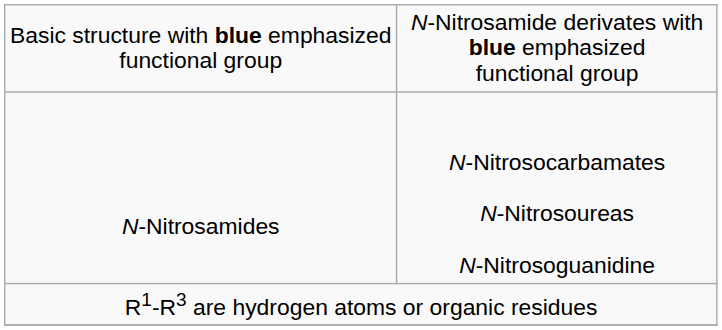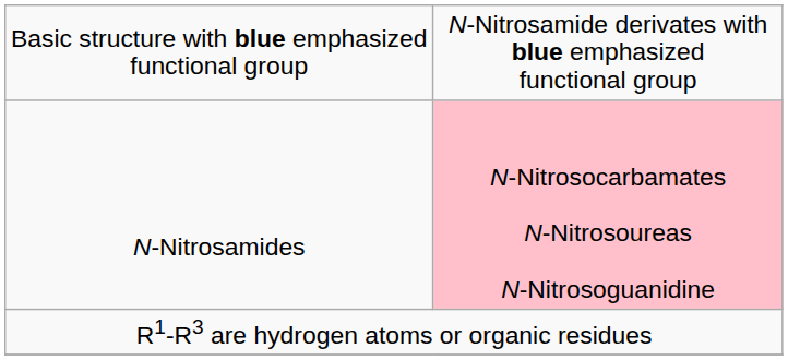N-Nitrosamides | column 2: no background -> pink background
